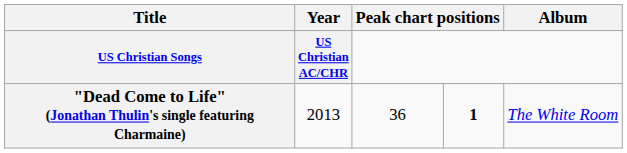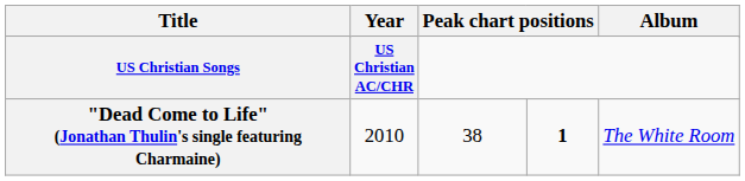row 3 | Year: 2013 -> 2010
row 3 | column 3: 36 -> 38
